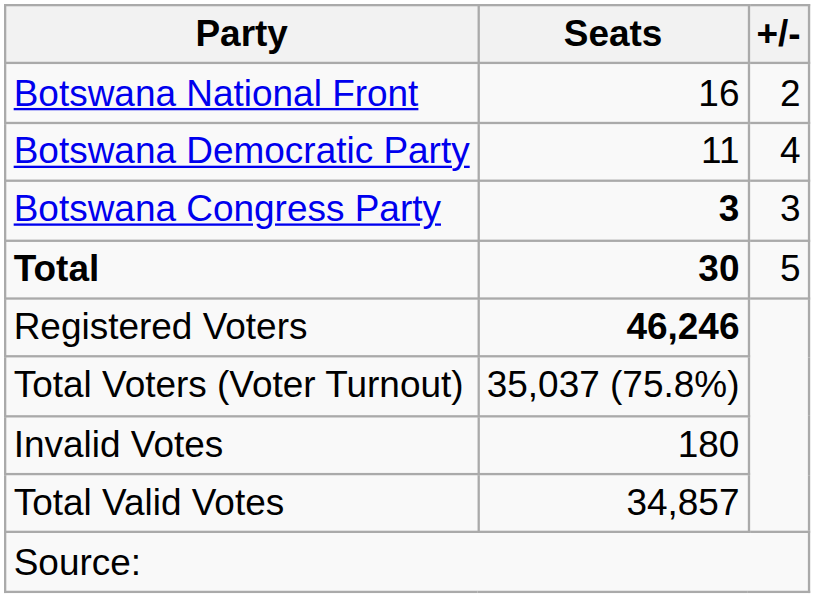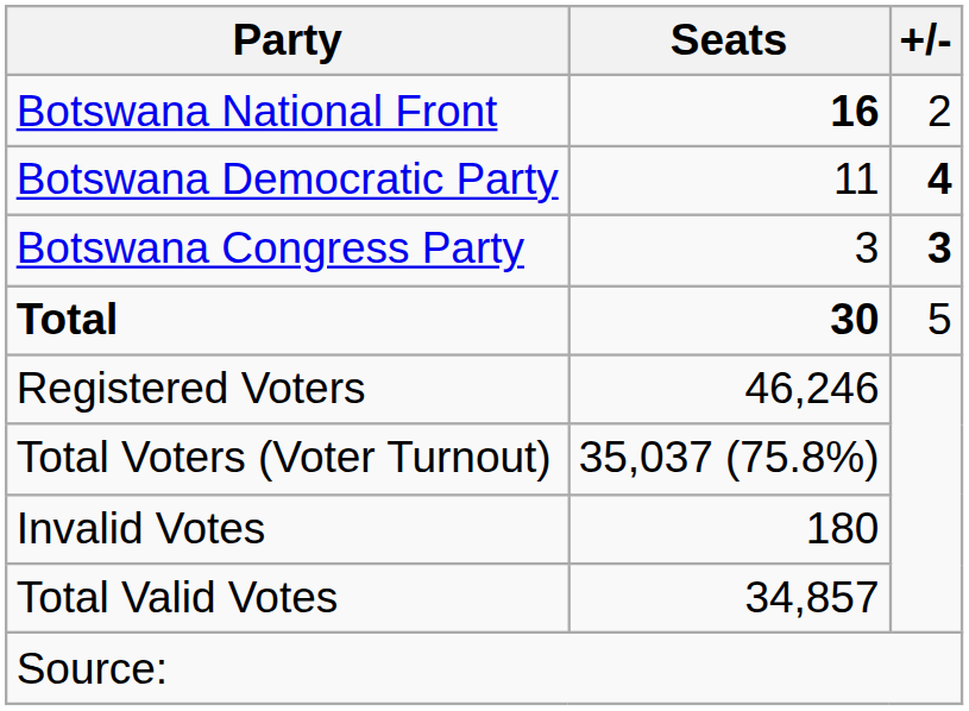Botswana National Front | Seats: normal -> bold
Botswana Democratic Party | +/-: normal -> bold
Botswana Congress Party | Seats: bold -> normal
Botswana Congress Party | +/-: normal -> bold
Registered Voters | Seats: bold -> normal
